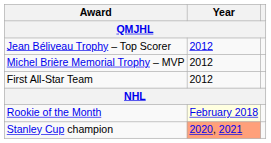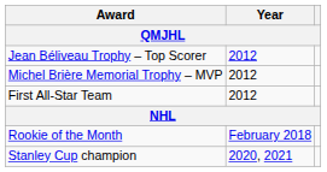Rookie of the Month | Year: lightyellow background -> no background
Stanley Cup champion | Year: lightsalmon background -> no background
